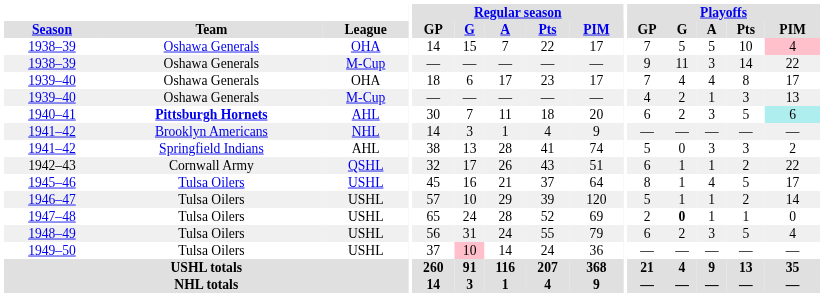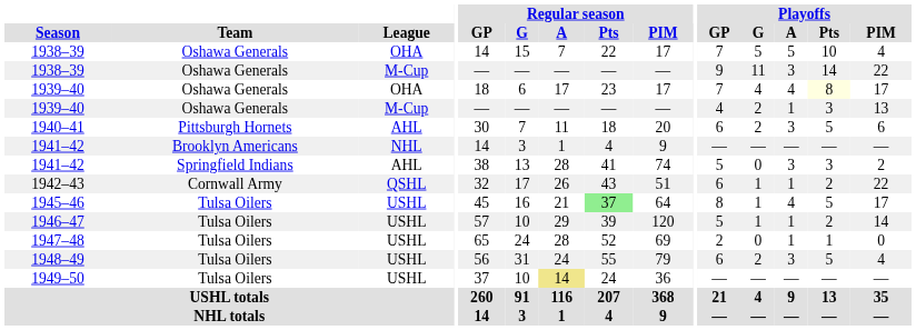1938–39 / OHA | Playoffs / PIM: pink background -> no background
1939–40 / OHA | Playoffs / Pts: no background -> lightyellow background
1940–41 | Team: bold -> normal
1940–41 | Playoffs / PIM: paleturquoise background -> no background
1945–46 | Regular season / Pts: no background -> lightgreen background
1947–48 | Playoffs / G: bold -> normal
1949–50 | Regular season / G: pink background -> no background
1949–50 | Regular season / A: no background -> khaki background
